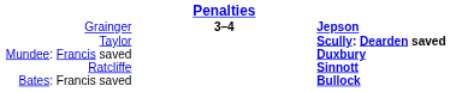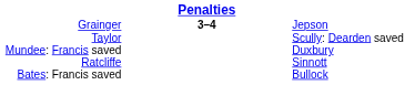row 2 | column 3: bold -> normal
